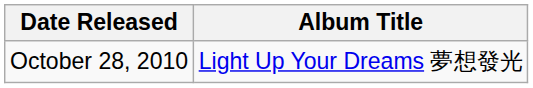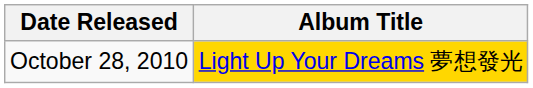October 28, 2010 | Album Title: no background -> gold background
